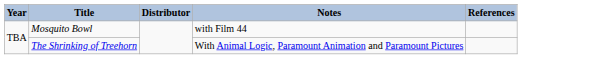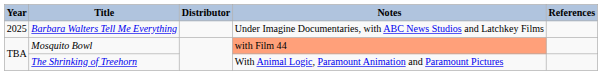+ row: 2025 | Barbara Walters Tell Me Everything | Under Imagine Documentaries, with ABC News Studios and Latchkey Films
Mosquito Bowl | Notes: no background -> lightsalmon background
